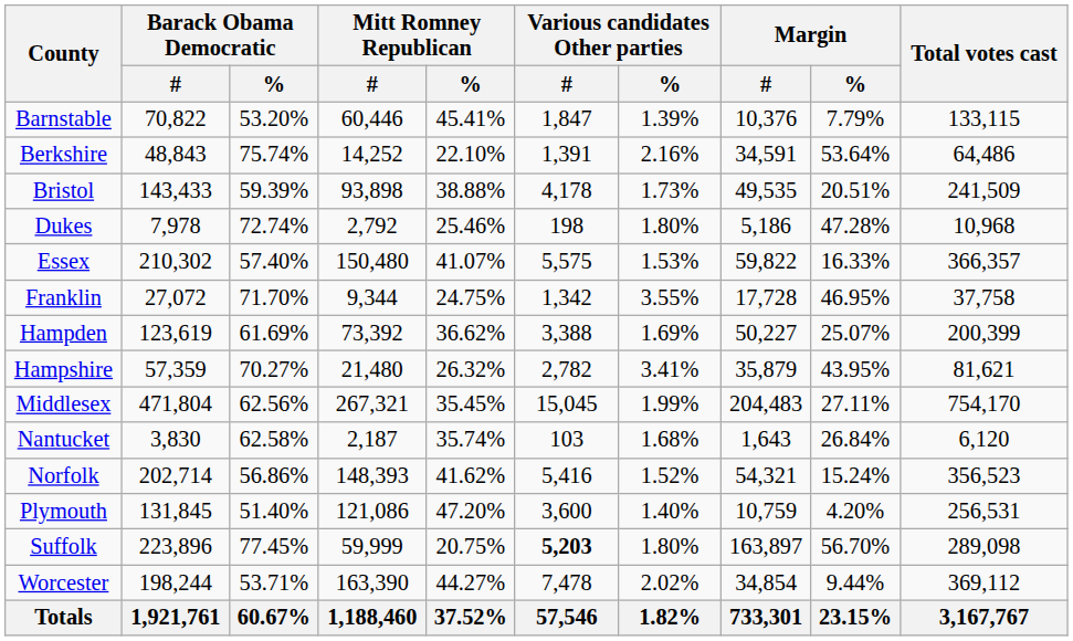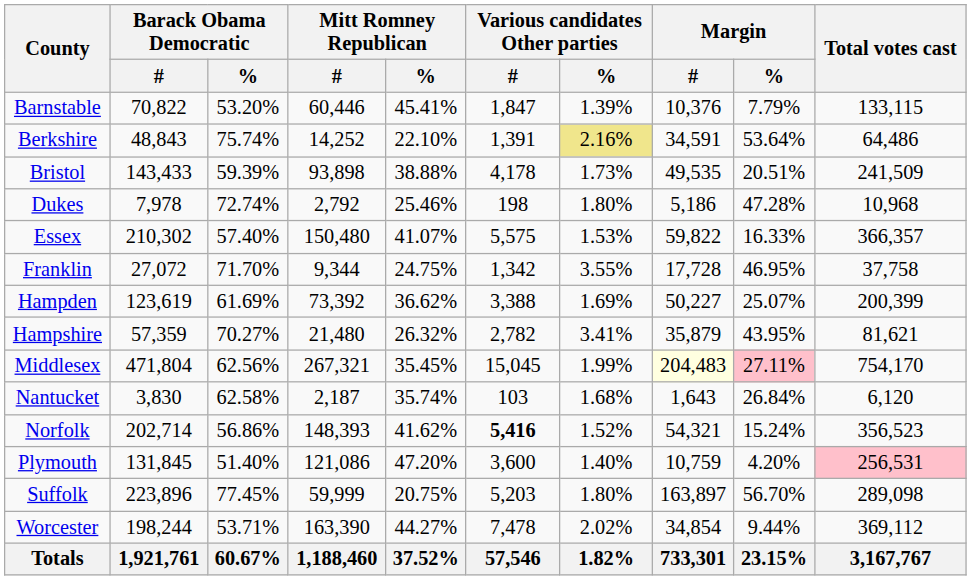Berkshire | Various candidates Other parties / %: no background -> khaki background
Middlesex | Margin / #: no background -> lightyellow background
Middlesex | Margin / %: no background -> pink background
Norfolk | Various candidates Other parties / #: normal -> bold
Plymouth | Total votes cast: no background -> pink background
Suffolk | Various candidates Other parties / #: bold -> normal
